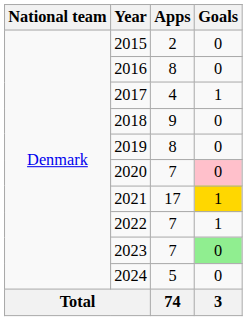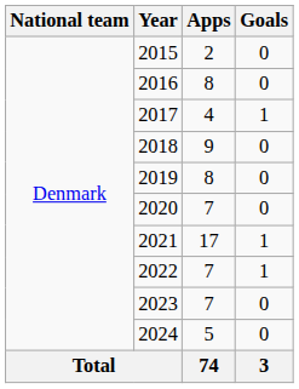2020 | Goals: pink background -> no background
2021 | Goals: gold background -> no background
2023 | Goals: lightgreen background -> no background
